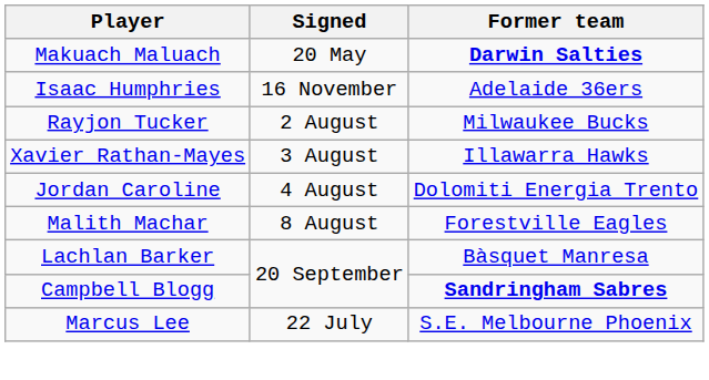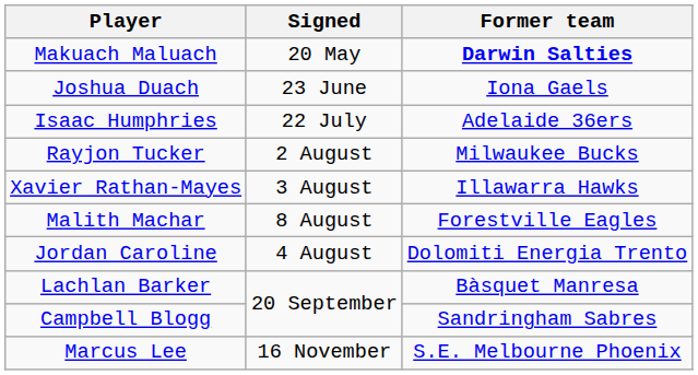+ row: Joshua Duach | 23 June | Iona Gaels
Isaac Humphries | Signed: 16 November -> 22 July
rows swapped: Jordan Caroline <-> Malith Machar
Campbell Blogg | Former team: bold -> normal
Marcus Lee | Signed: 22 July -> 16 November
